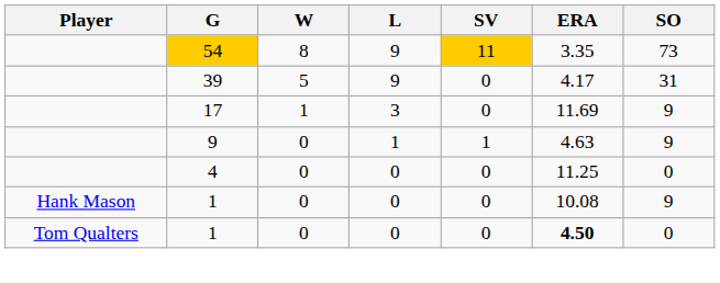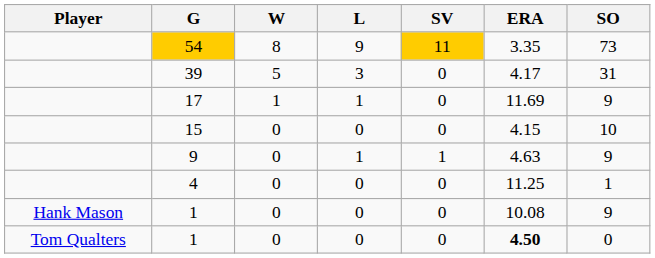39 | L: 9 -> 3
17 | L: 3 -> 1
+ row: 15 | 0 | 0 | 0 | 4.15 | 10
4 | SO: 0 -> 1
